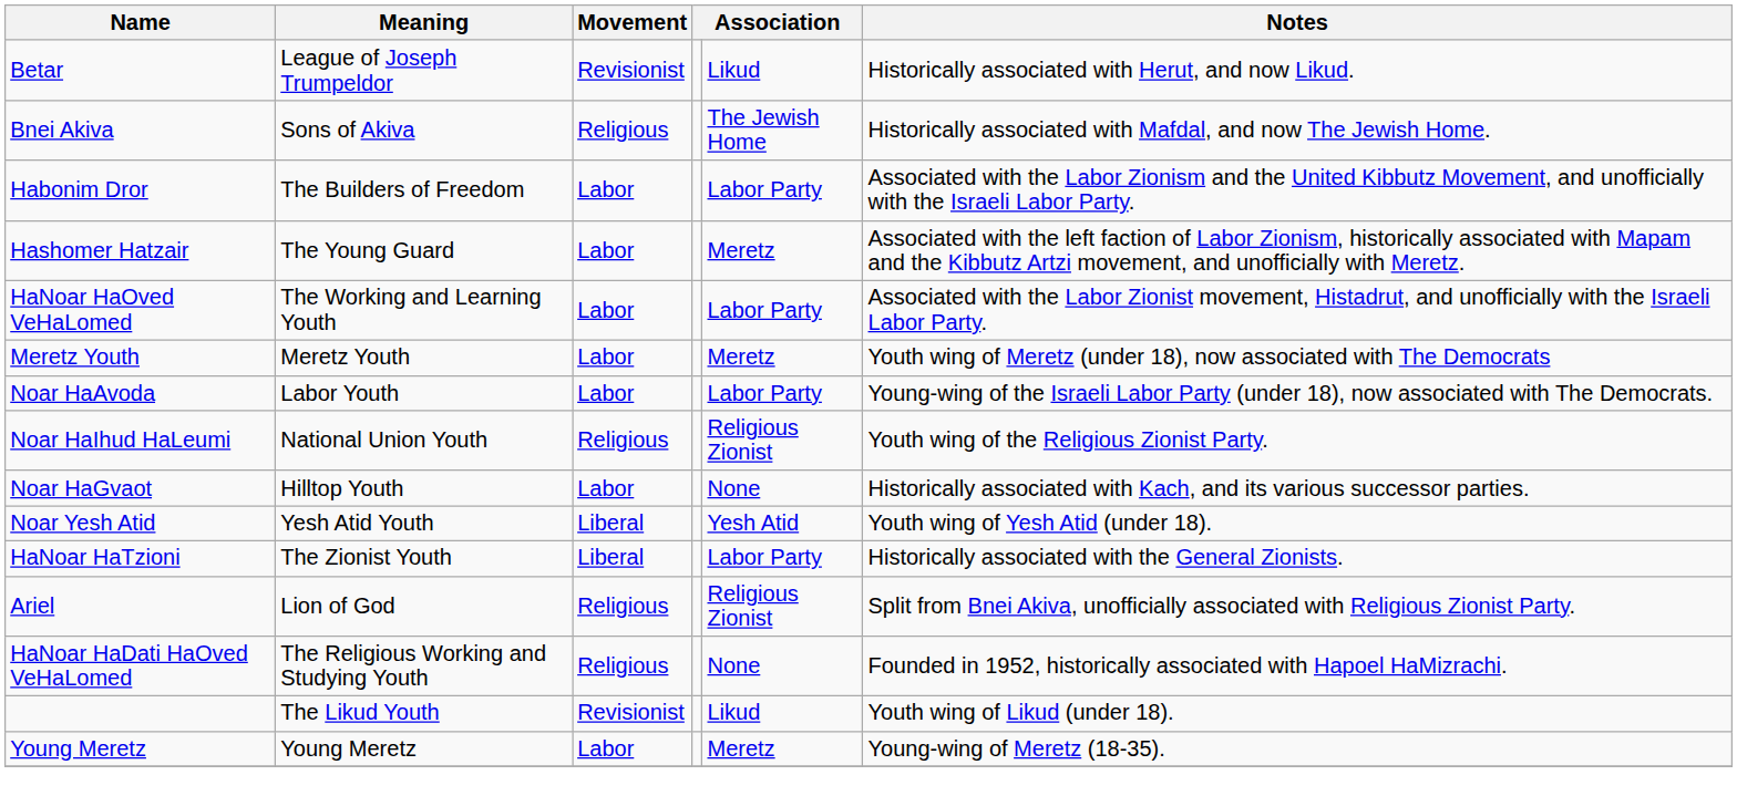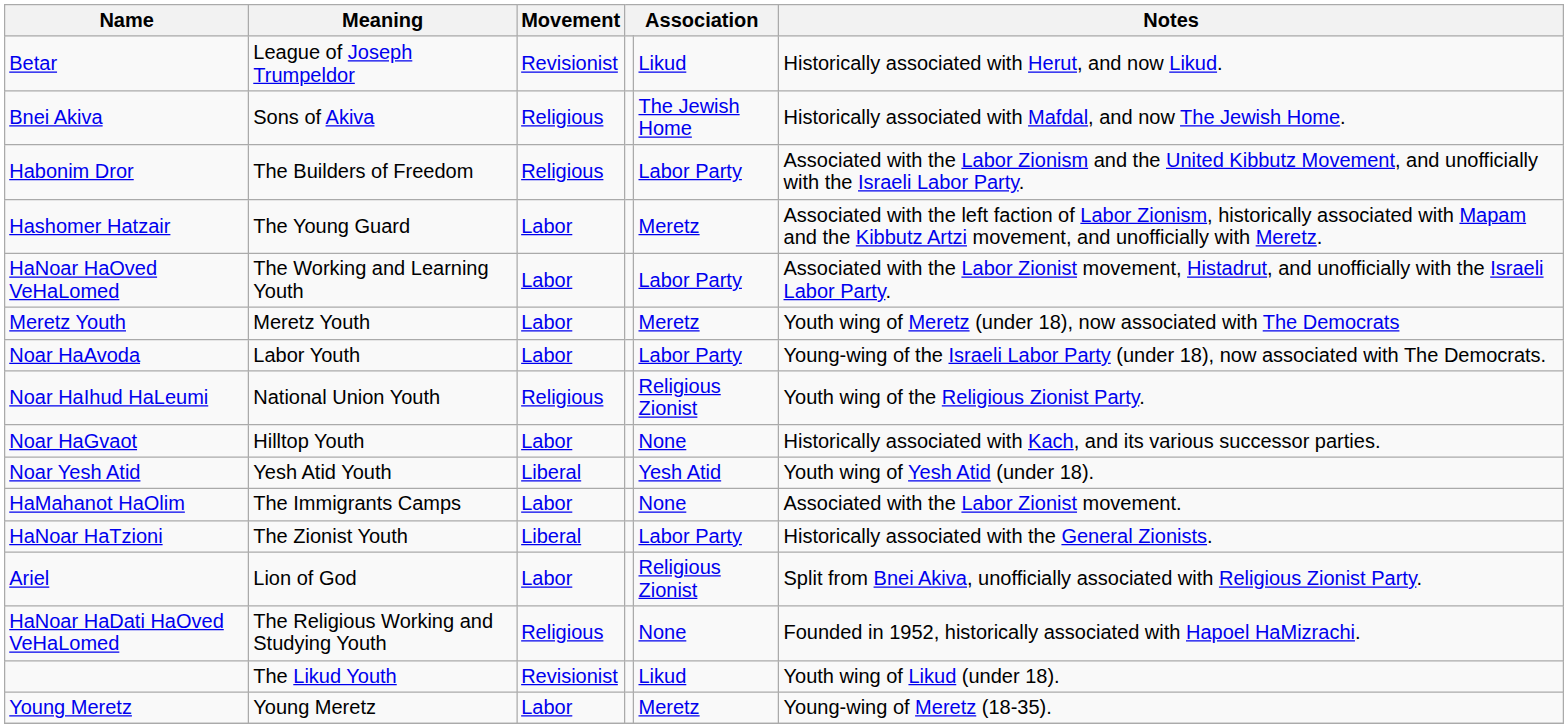Habonim Dror | Movement: Labor -> Religious
+ row: HaMahanot HaOlim | The Immigrants Camps | Labor | None | Associated with the Labor Zionist movement.
Ariel | Movement: Religious -> Labor
